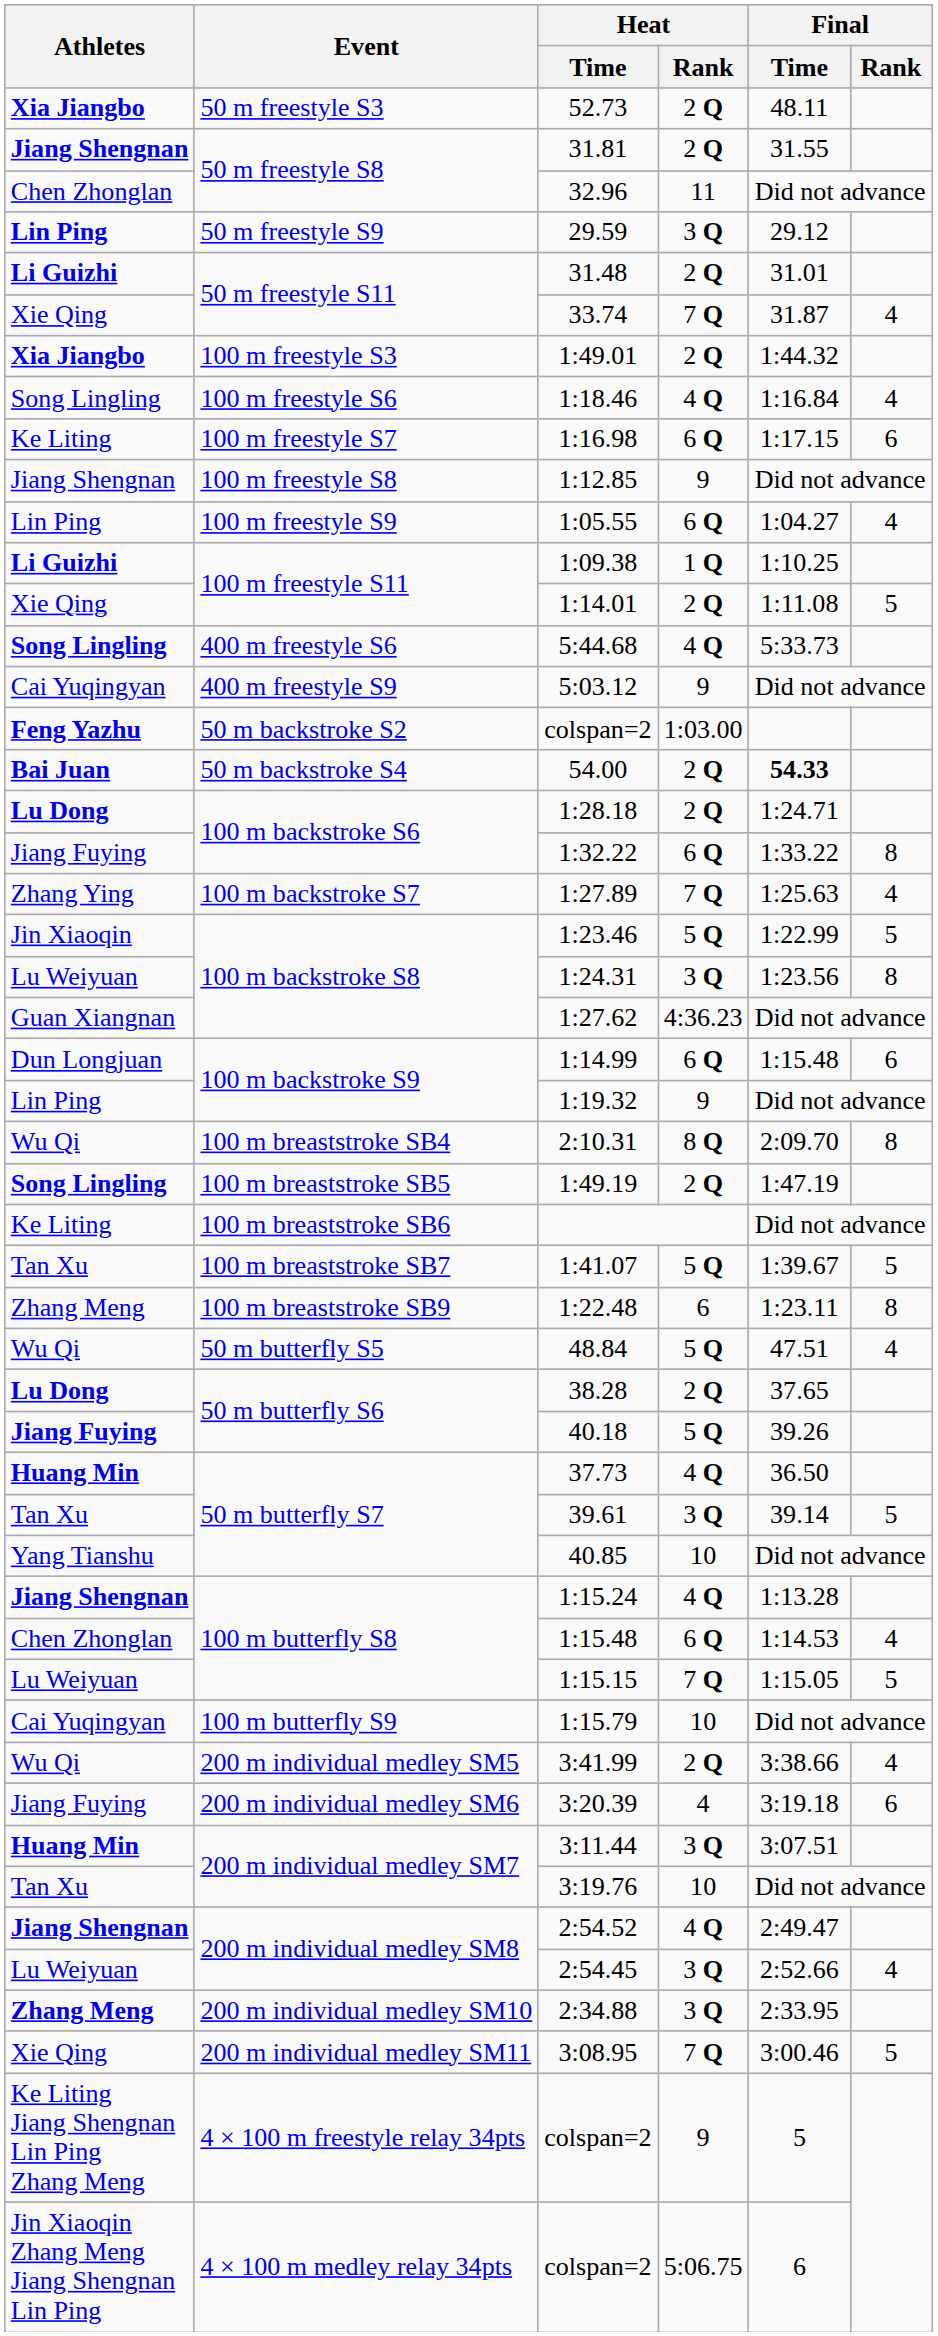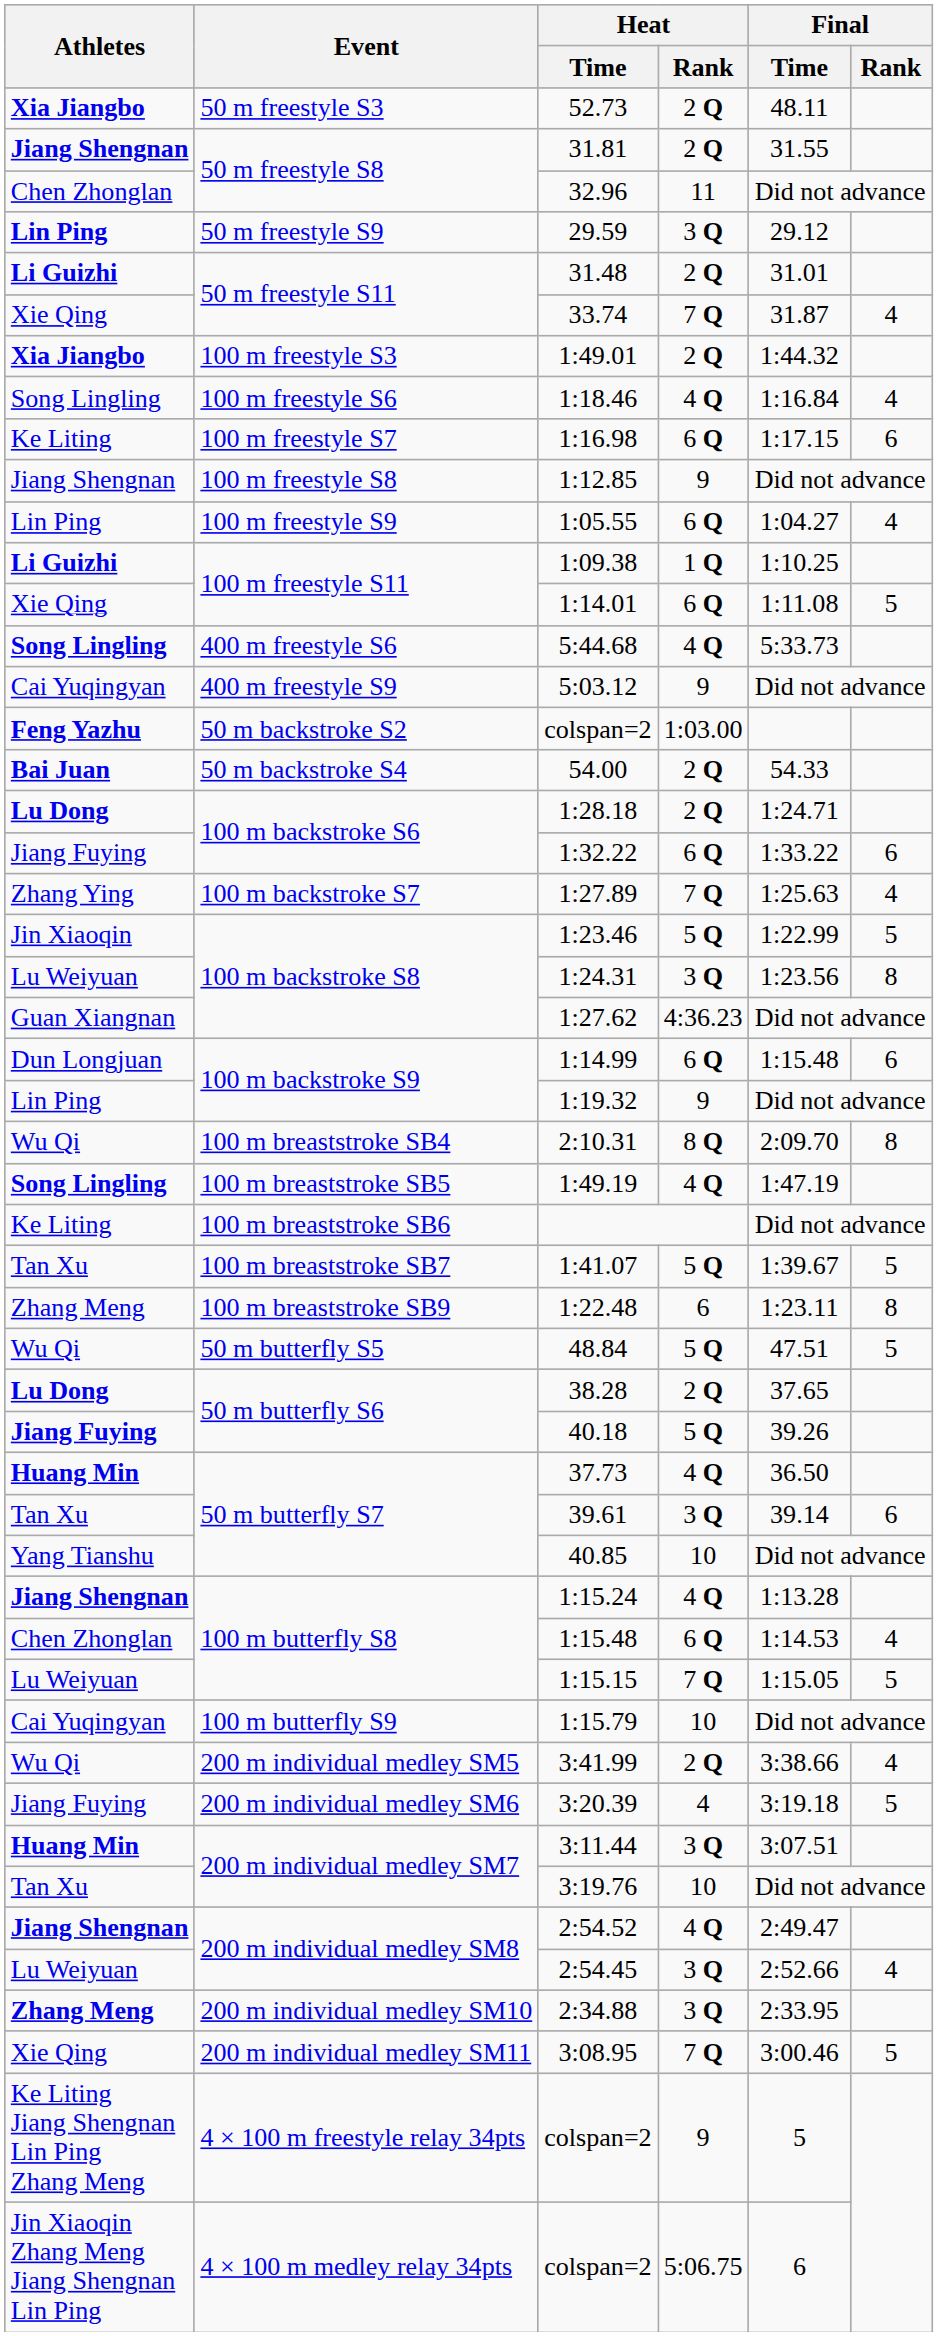1:14.01 | Heat / Rank: 2 Q -> 6 Q
54.00 | Final / Time: bold -> normal
1:32.22 | Final / Rank: 8 -> 6
1:49.19 | Heat / Rank: 2 Q -> 4 Q
48.84 | Final / Rank: 4 -> 5
39.61 | Final / Rank: 5 -> 6
3:20.39 | Final / Rank: 6 -> 5
